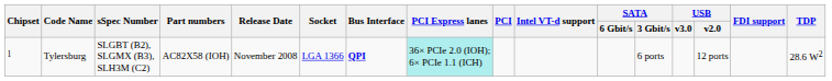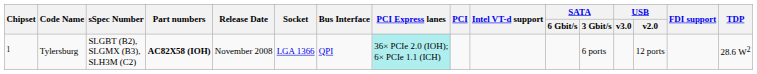Tylersburg | Part numbers: normal -> bold
Tylersburg | Bus Interface: bold -> normal
